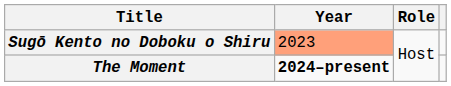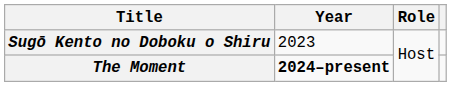Sugō Kento no Doboku o Shiru | Year: lightsalmon background -> no background
